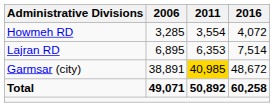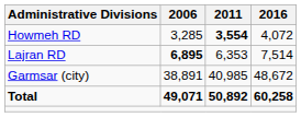Howmeh RD | 2011: normal -> bold
Lajran RD | 2006: normal -> bold
Garmsar (city) | 2011: gold background -> no background
